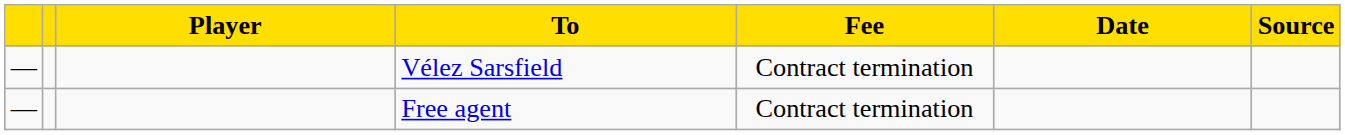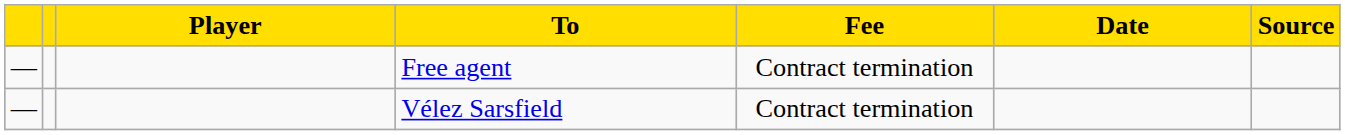rows swapped: Free agent <-> Vélez Sarsfield
